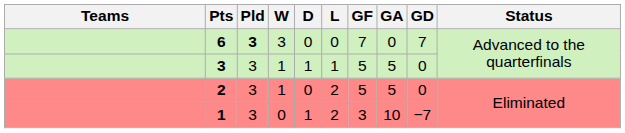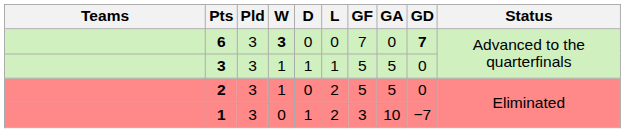6 | Pld: bold -> normal
6 | W: normal -> bold
6 | GD: normal -> bold
